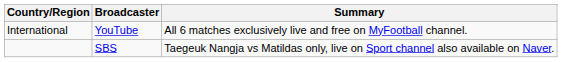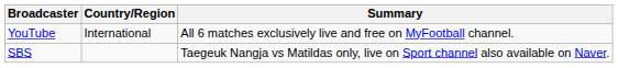columns swapped: Country/Region <-> Broadcaster
